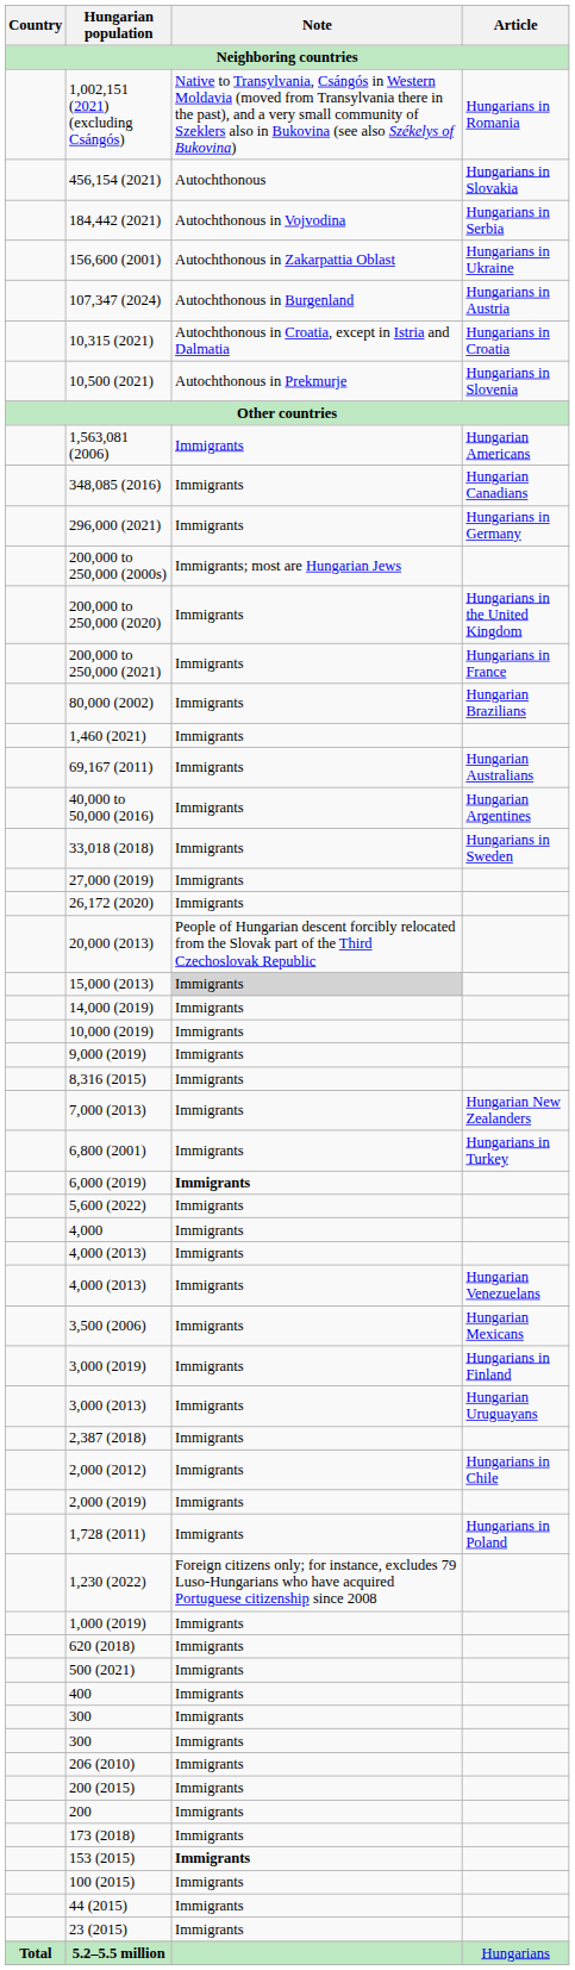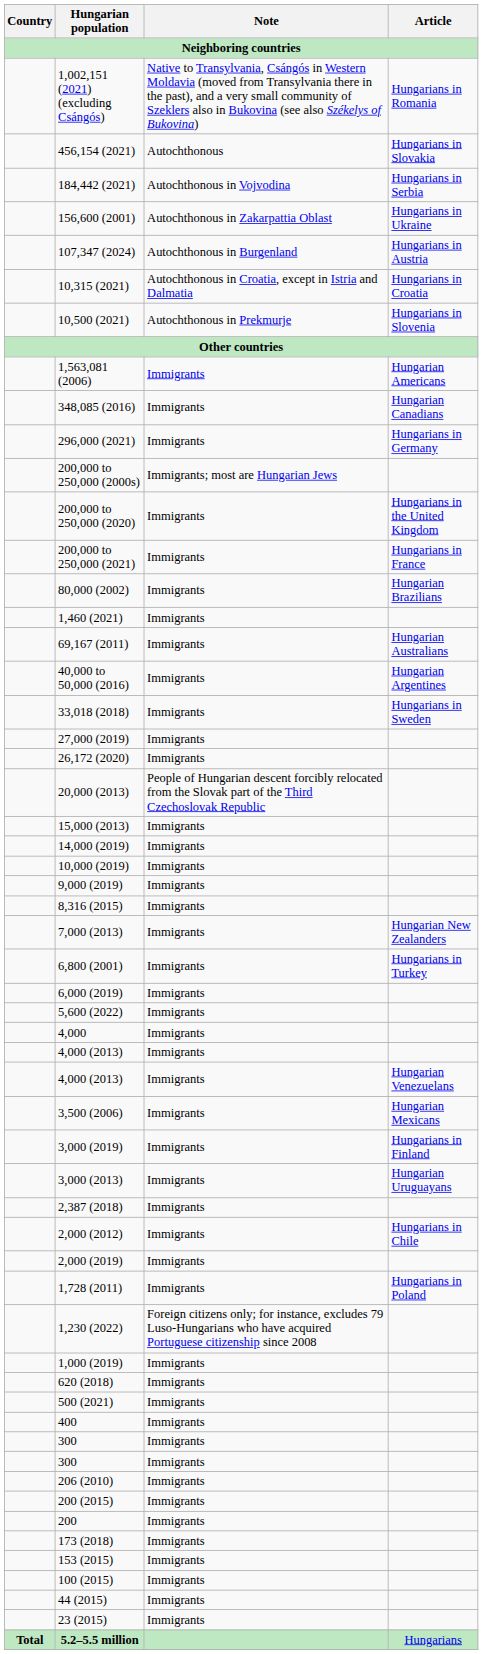15,000 (2013) | Note: lightgrey background -> no background
6,000 (2019) | Note: bold -> normal
153 (2015) | Note: bold -> normal
